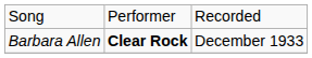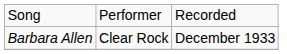Barbara Allen | column 2: bold -> normal
